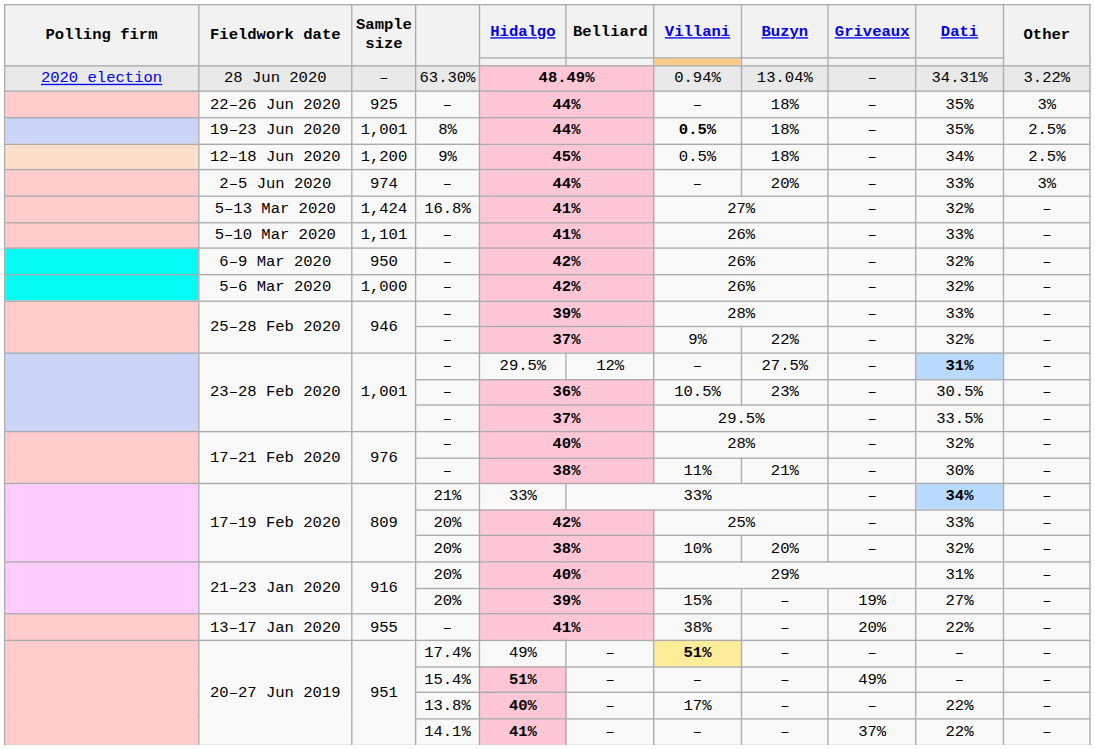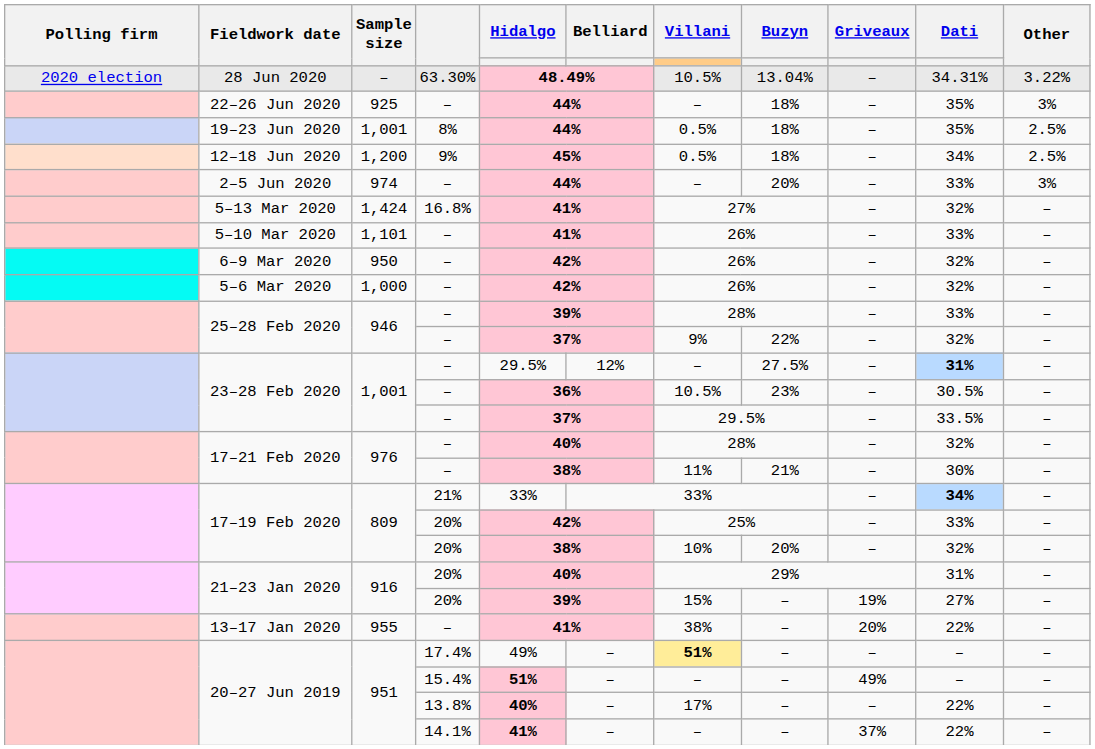28 Jun 2020 | Villani: 0.94% -> 10.5%
19–23 Jun 2020 | Villani: bold -> normal
